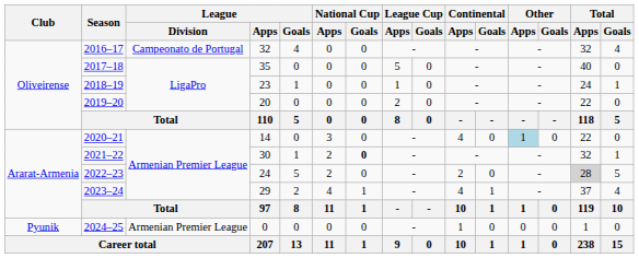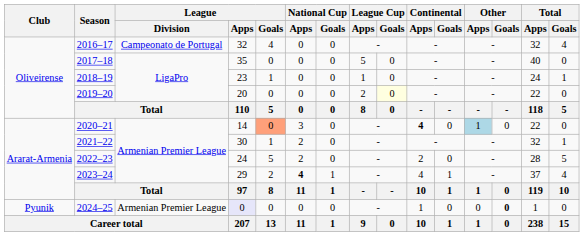2019–20 | League Cup / Goals: no background -> lightyellow background
2020–21 | League / Goals: no background -> lightsalmon background
2020–21 | Continental / Apps: normal -> bold
2021–22 | National Cup / Goals: bold -> normal
2022–23 | Total / Apps: lightgrey background -> no background
2023–24 | National Cup / Apps: normal -> bold
2024–25 | League / Apps: no background -> lavender background
2024–25 | Other / Goals: normal -> bold
